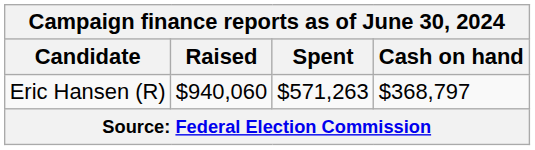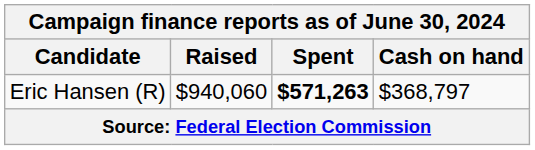Eric Hansen (R) | Spent: normal -> bold
